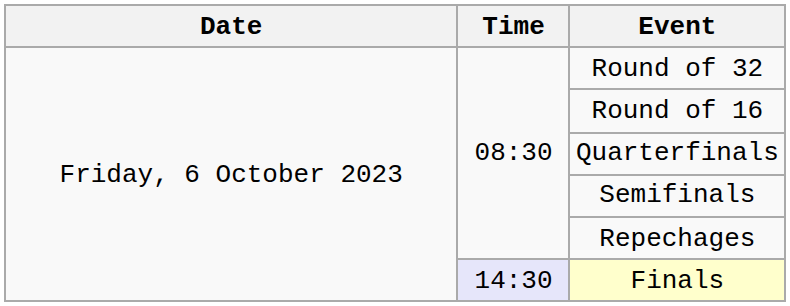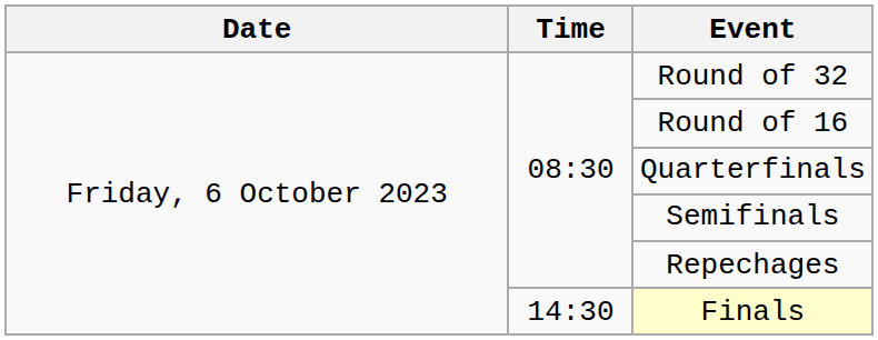Finals | Time: lavender background -> no background
